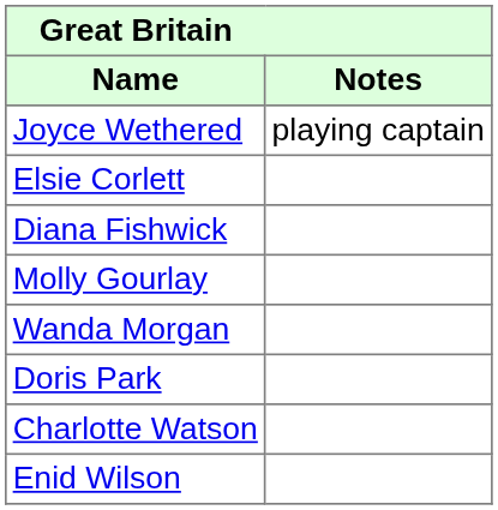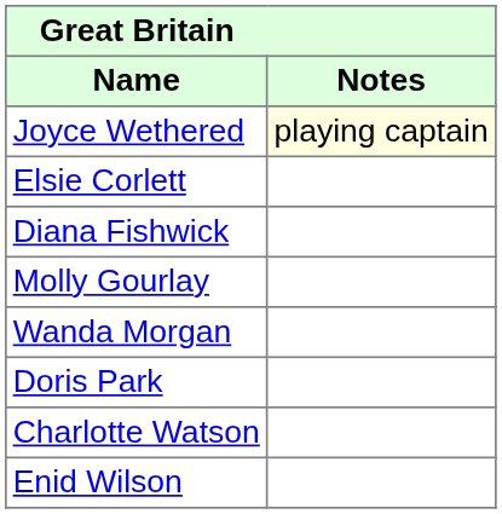Joyce Wethered | Notes: no background -> lightyellow background
